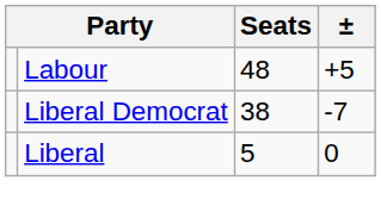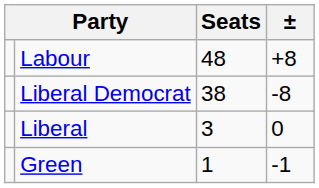Labour | ±: +5 -> +8
Liberal Democrat | ±: -7 -> -8
Liberal | Seats: 5 -> 3
+ row: Green | 1 | -1
